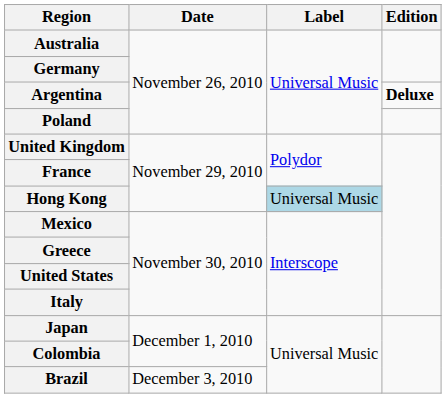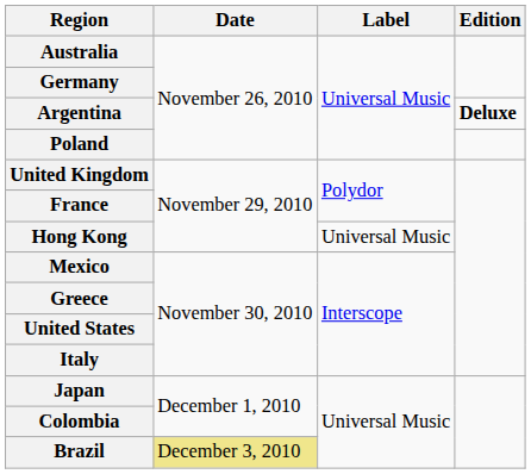Hong Kong | Label: lightblue background -> no background
Brazil | Date: no background -> khaki background
